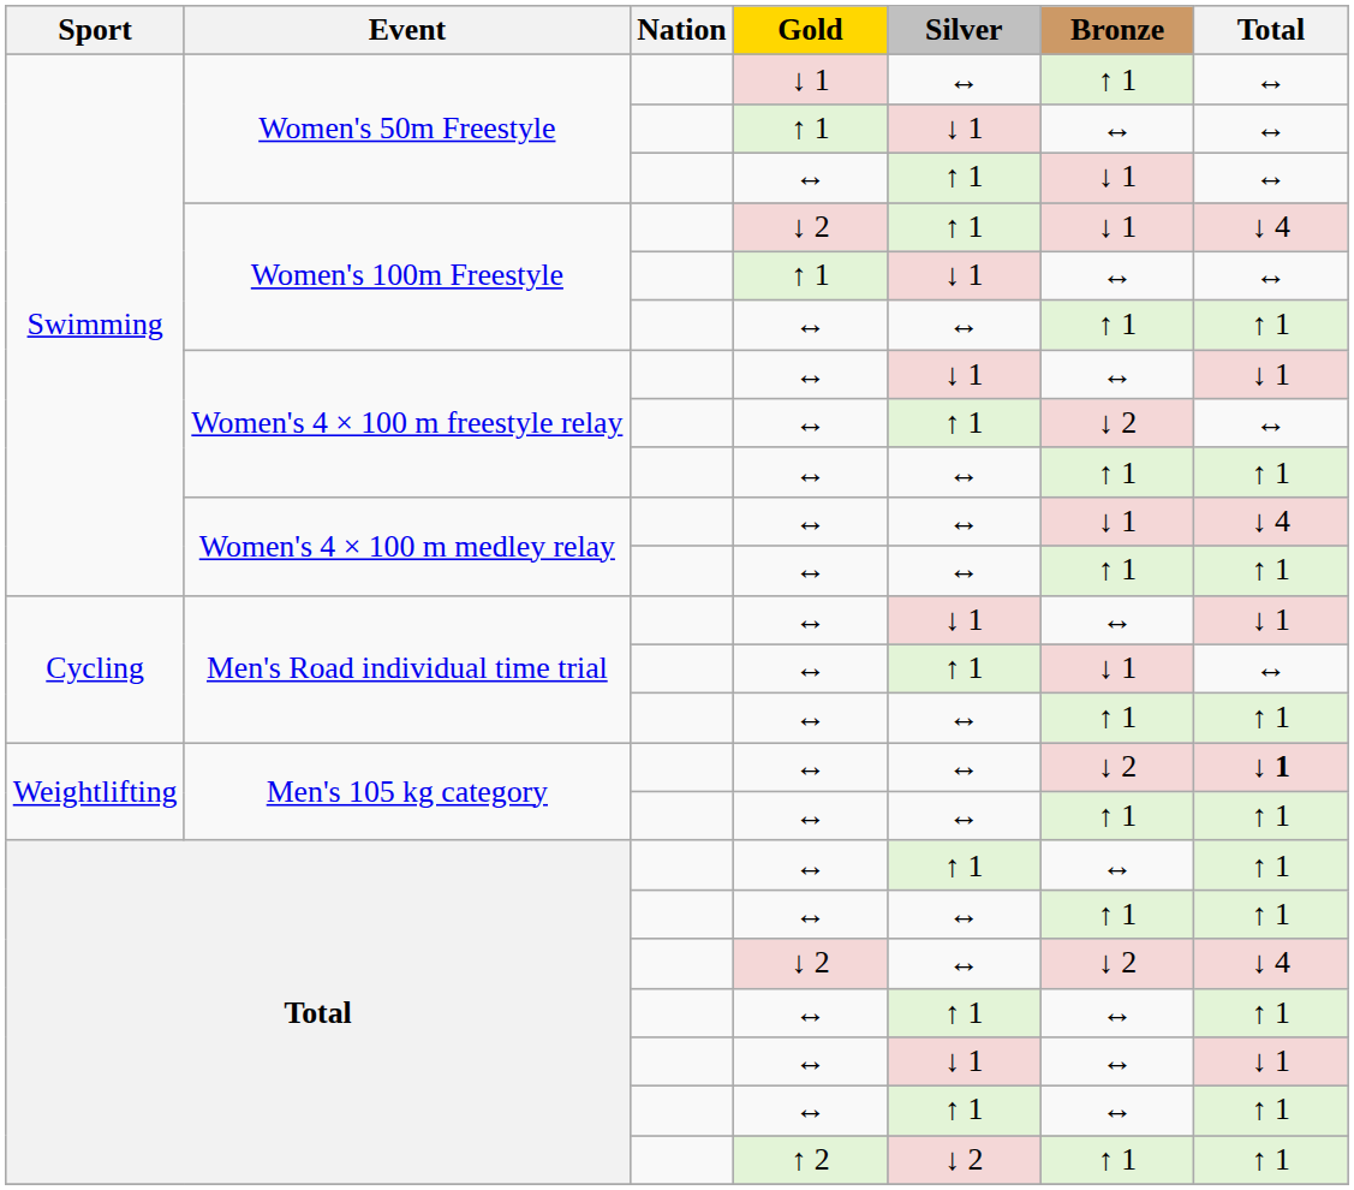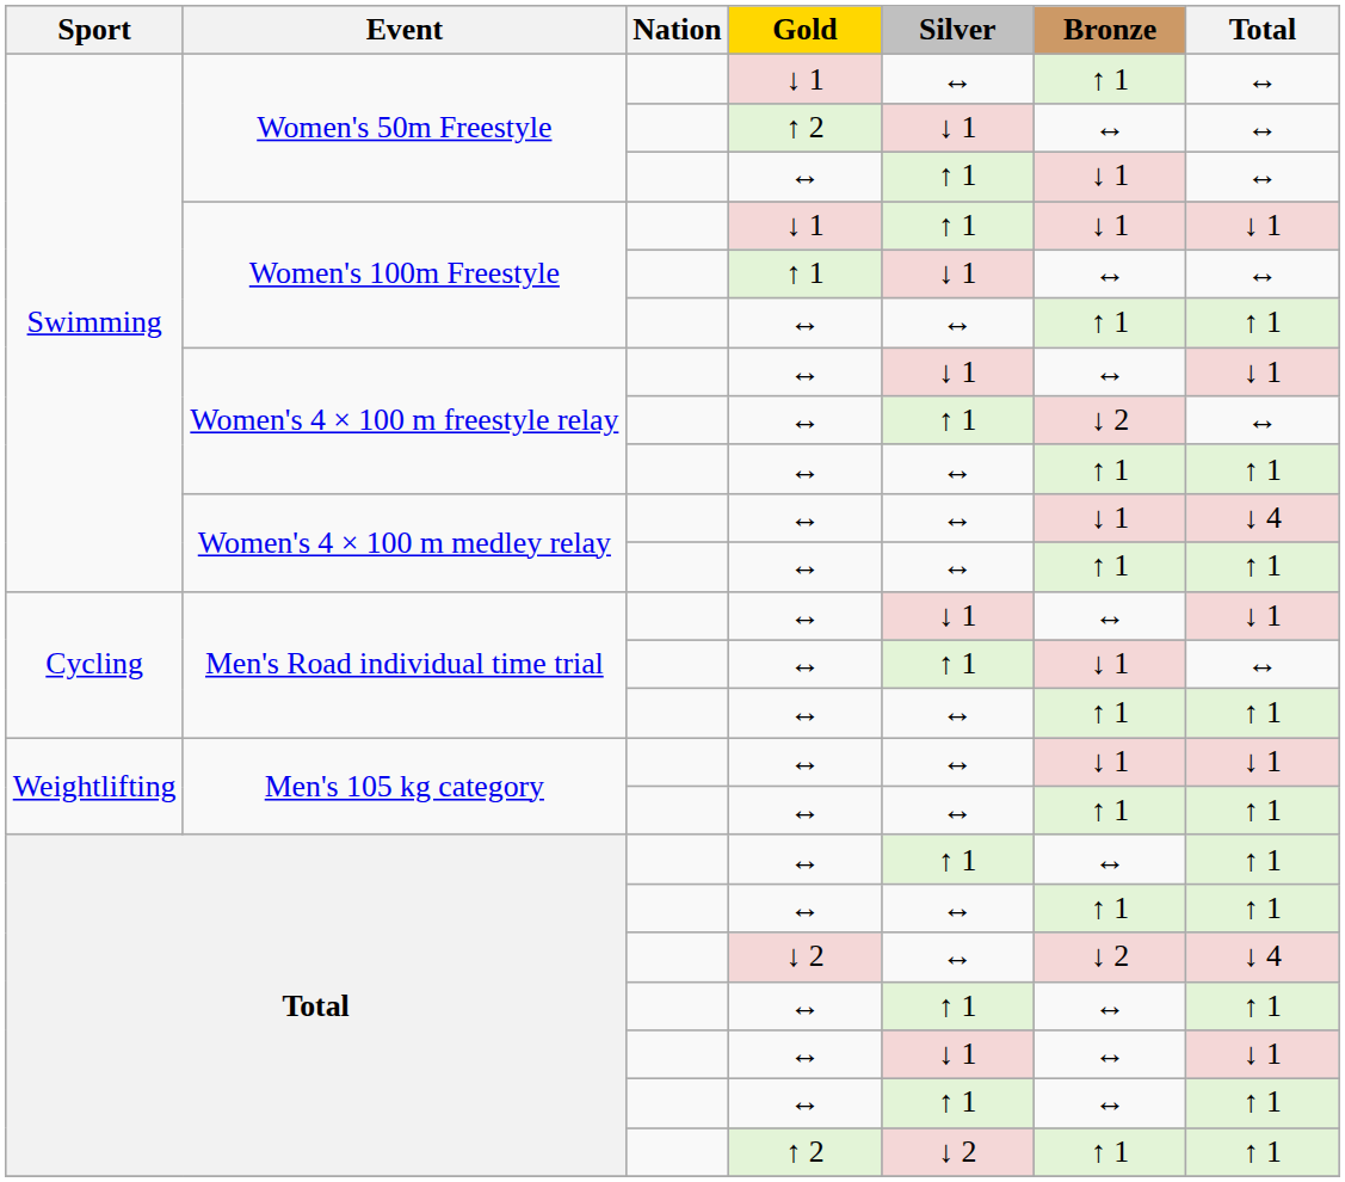row 3 | Gold: ↑ 1 -> ↑ 2
row 5 | Gold: ↓ 2 -> ↓ 1
row 5 | Total: ↓ 4 -> ↓ 1
row 16 | Bronze: ↓ 2 -> ↓ 1
row 16 | Total: bold -> normal
